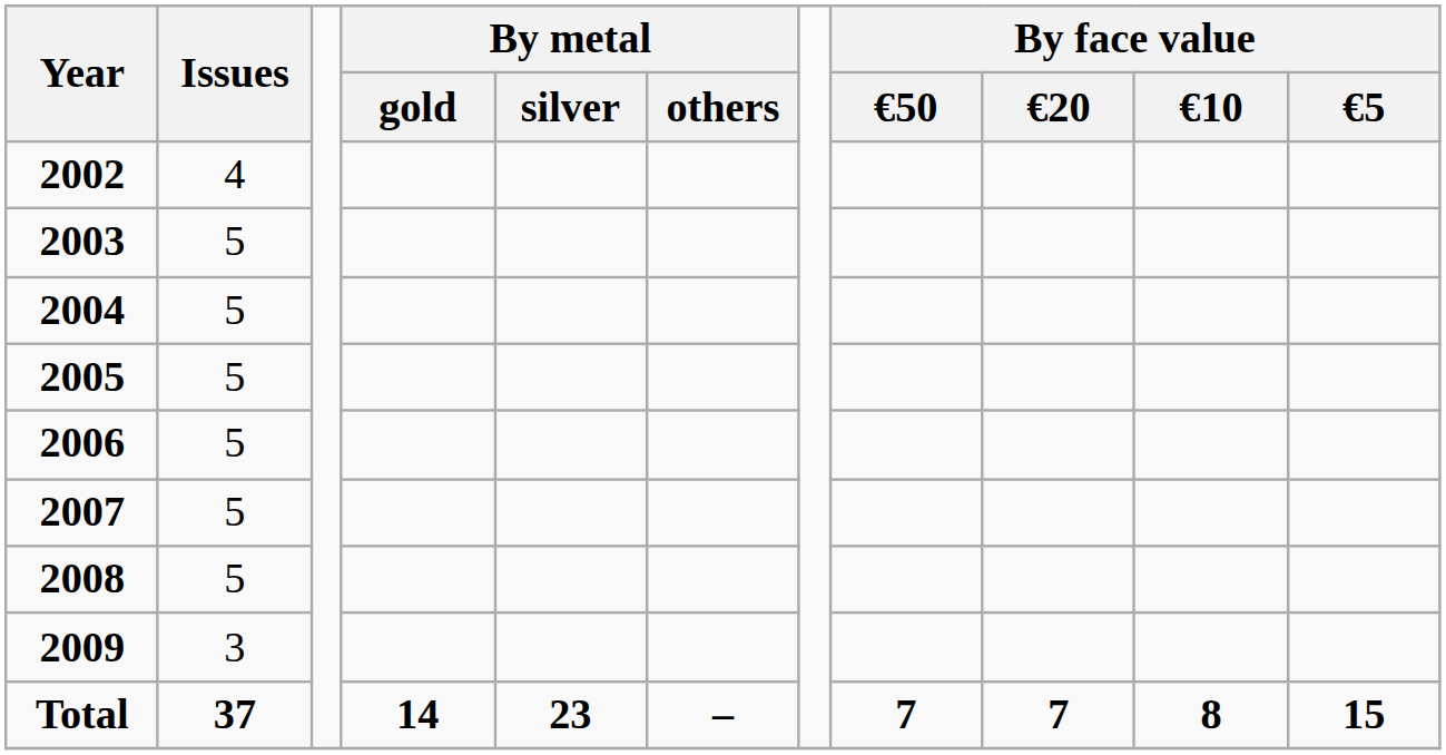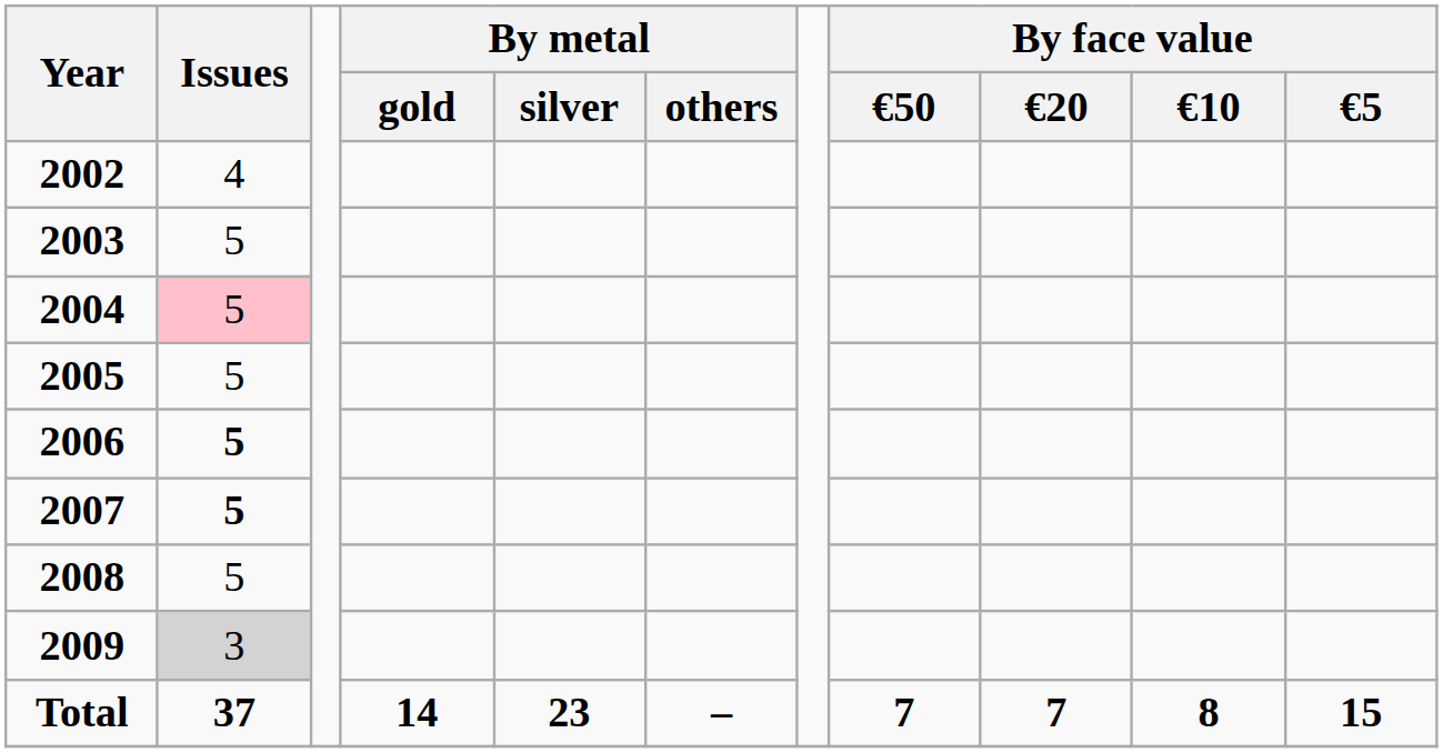2004 | Issues: no background -> pink background
2006 | Issues: normal -> bold
2007 | Issues: normal -> bold
2009 | Issues: no background -> lightgrey background
